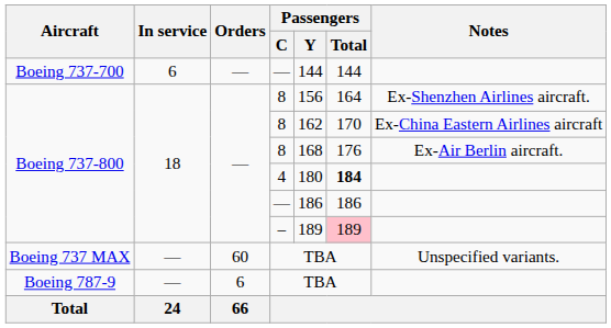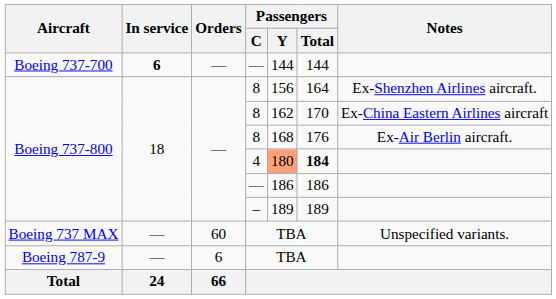Boeing 737-700 / — | In service: normal -> bold
4 | Passengers / Y: no background -> lightsalmon background
– | Passengers / Total: pink background -> no background
